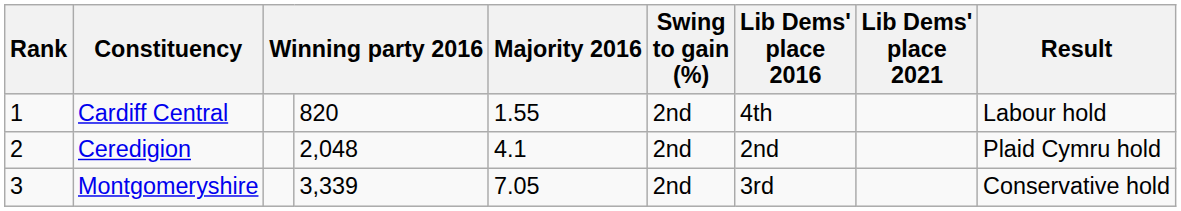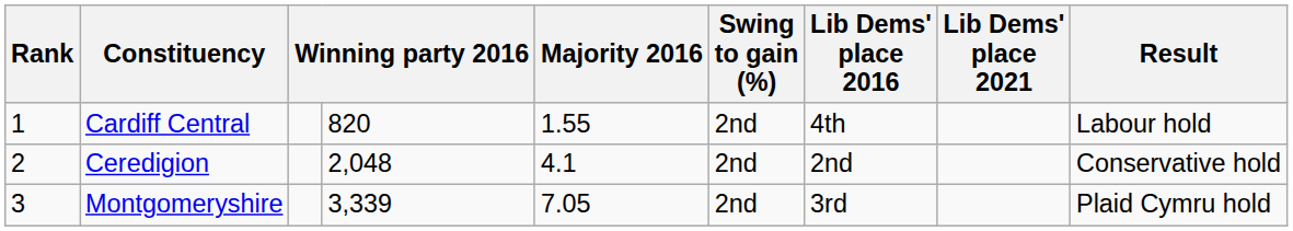Ceredigion | column 9: Plaid Cymru hold -> Conservative hold
Montgomeryshire | column 9: Conservative hold -> Plaid Cymru hold
